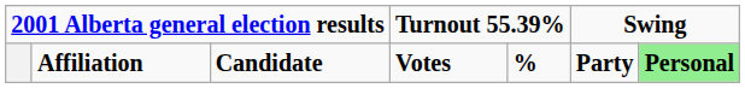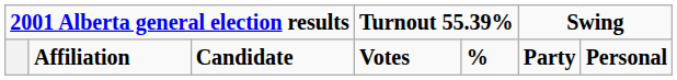Affiliation | column 7: lightgreen background -> no background
